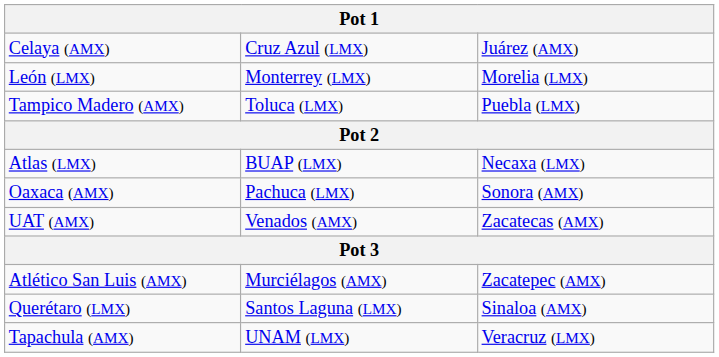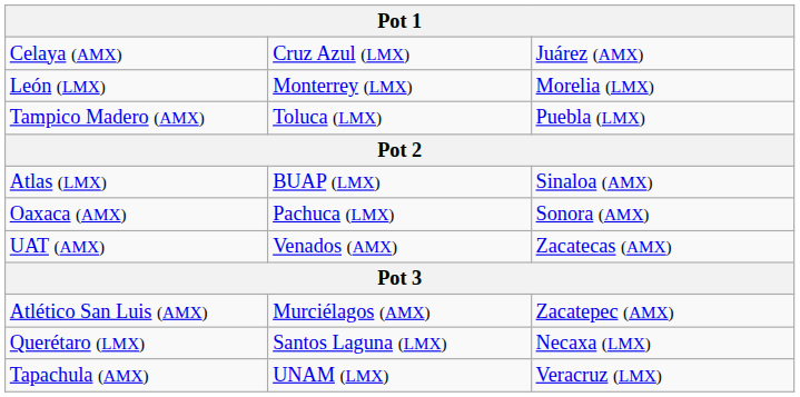Atlas (LMX) | column 3: Necaxa (LMX) -> Sinaloa (AMX)
Querétaro (LMX) | column 3: Sinaloa (AMX) -> Necaxa (LMX)
